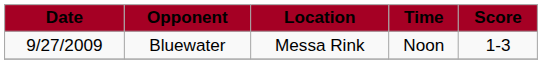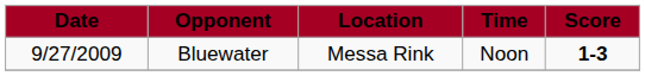Bluewater | Score: normal -> bold
